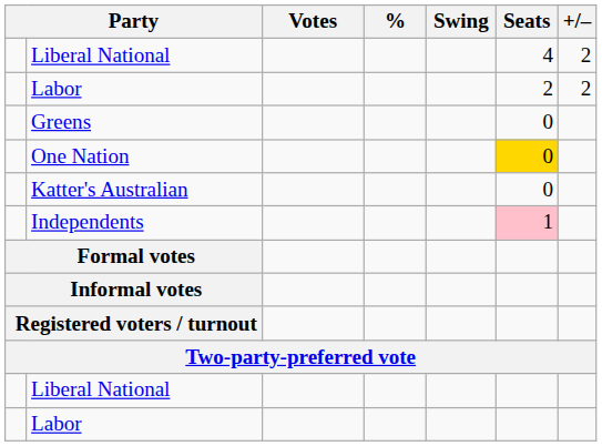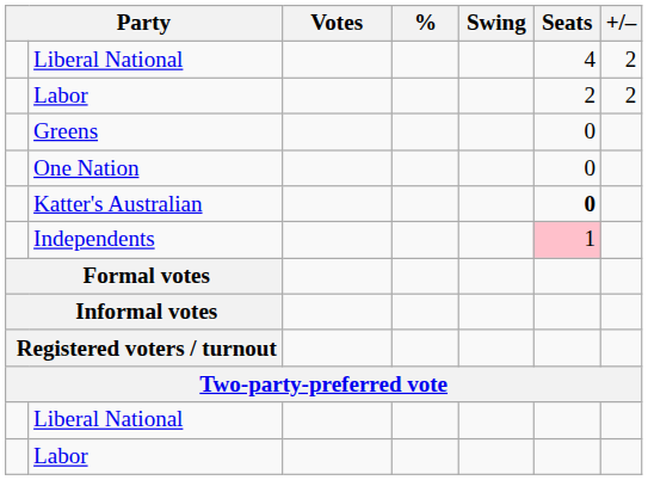One Nation | Seats: gold background -> no background
Katter's Australian | Seats: normal -> bold
